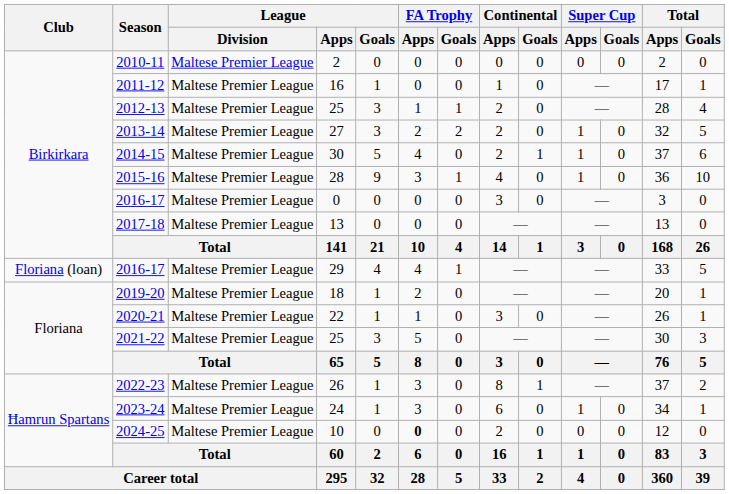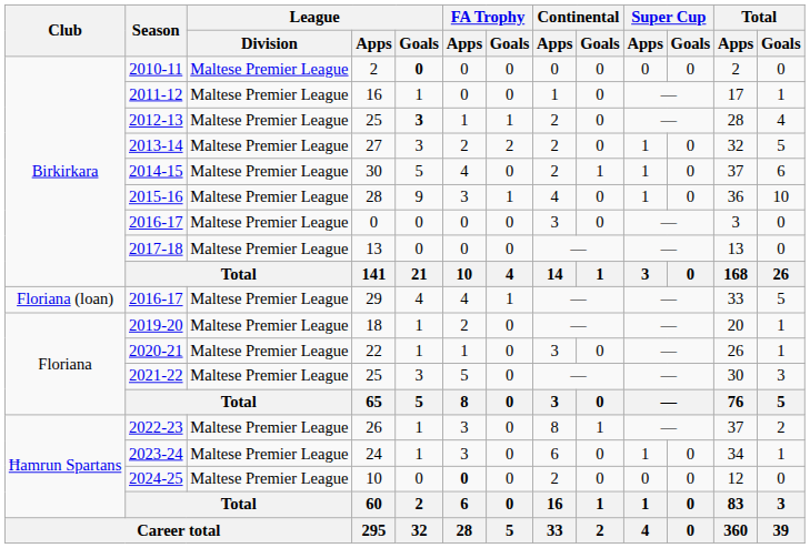2010-11 | League / Goals: normal -> bold
2012-13 | League / Goals: normal -> bold
